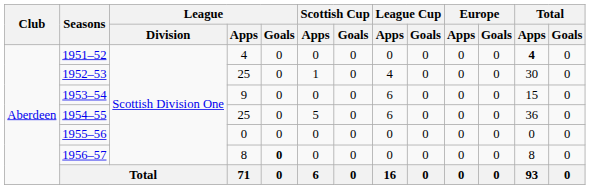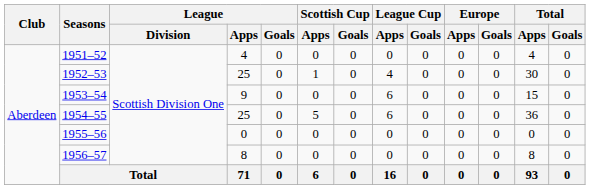1951–52 | Total / Apps: bold -> normal
1956–57 | League / Goals: bold -> normal
